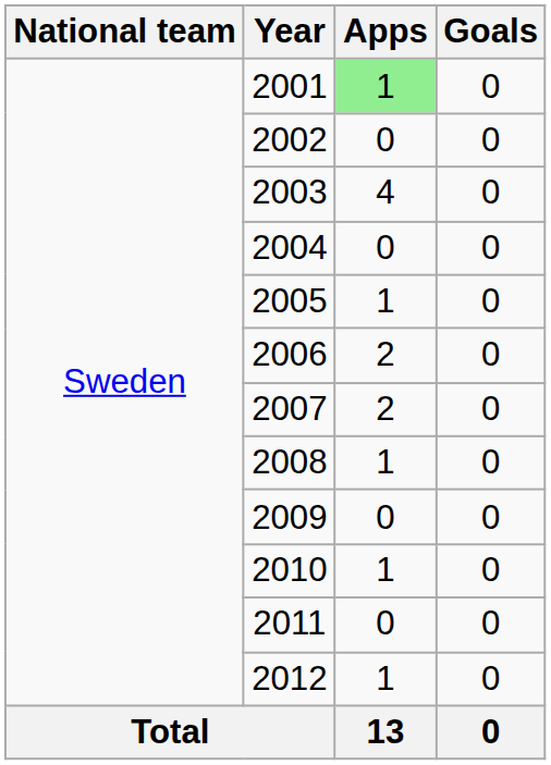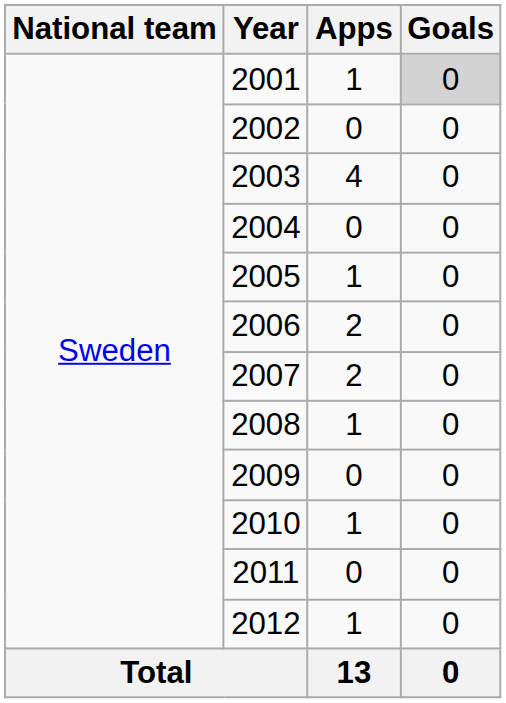2001 | Apps: lightgreen background -> no background
2001 | Goals: no background -> lightgrey background
